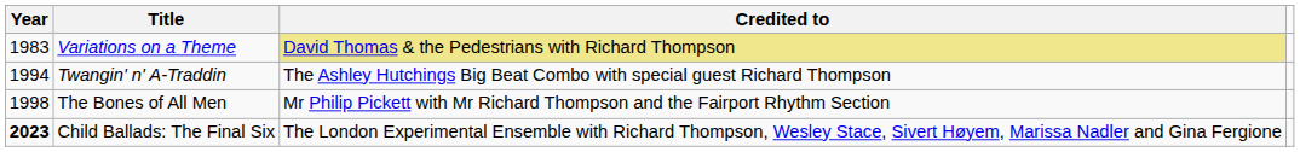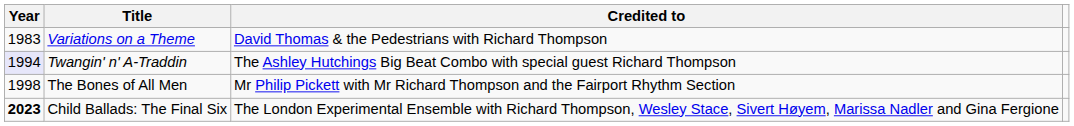Variations on a Theme | Credited to: khaki background -> no background
Twangin' n' A-Traddin | Year: no background -> lavender background
